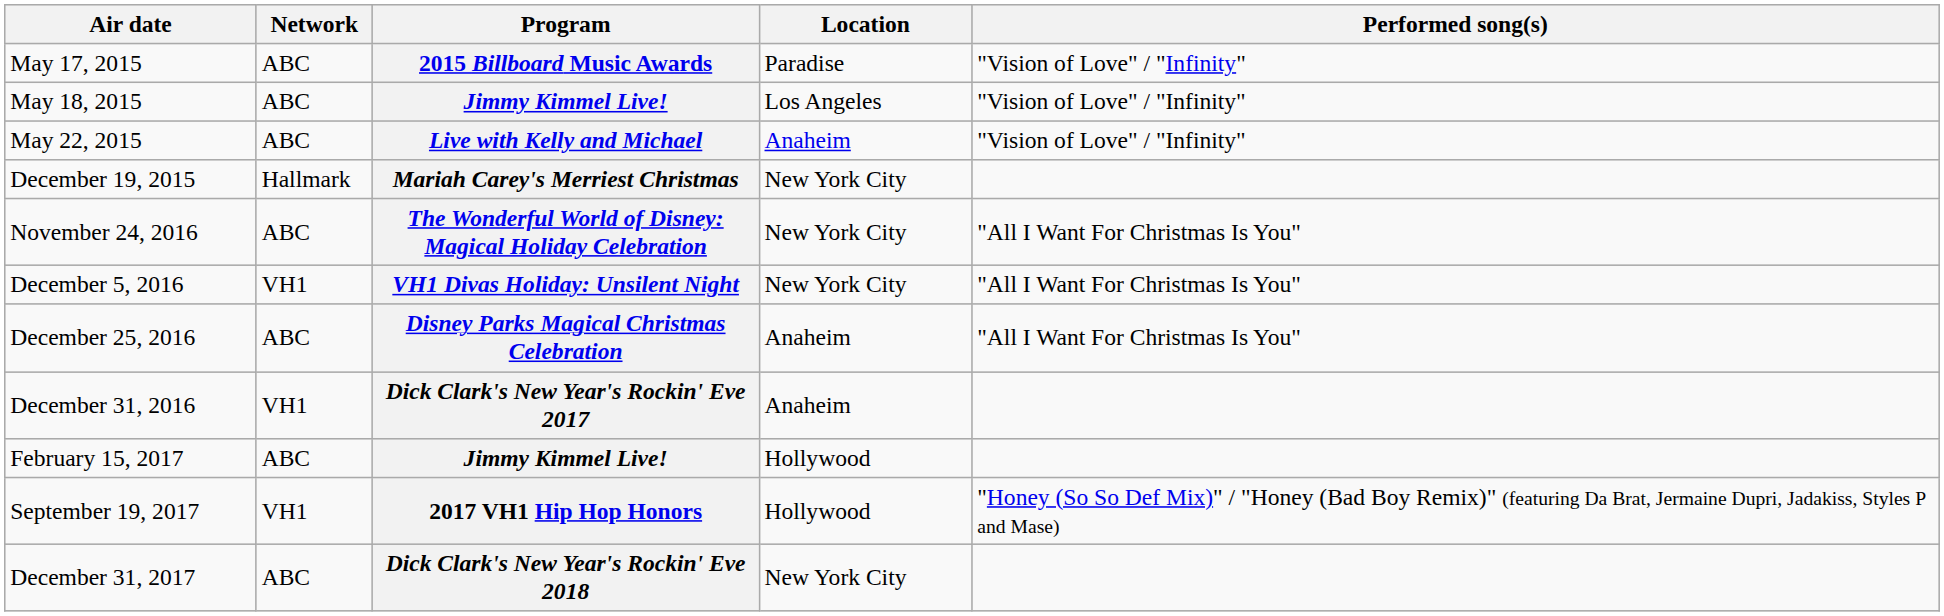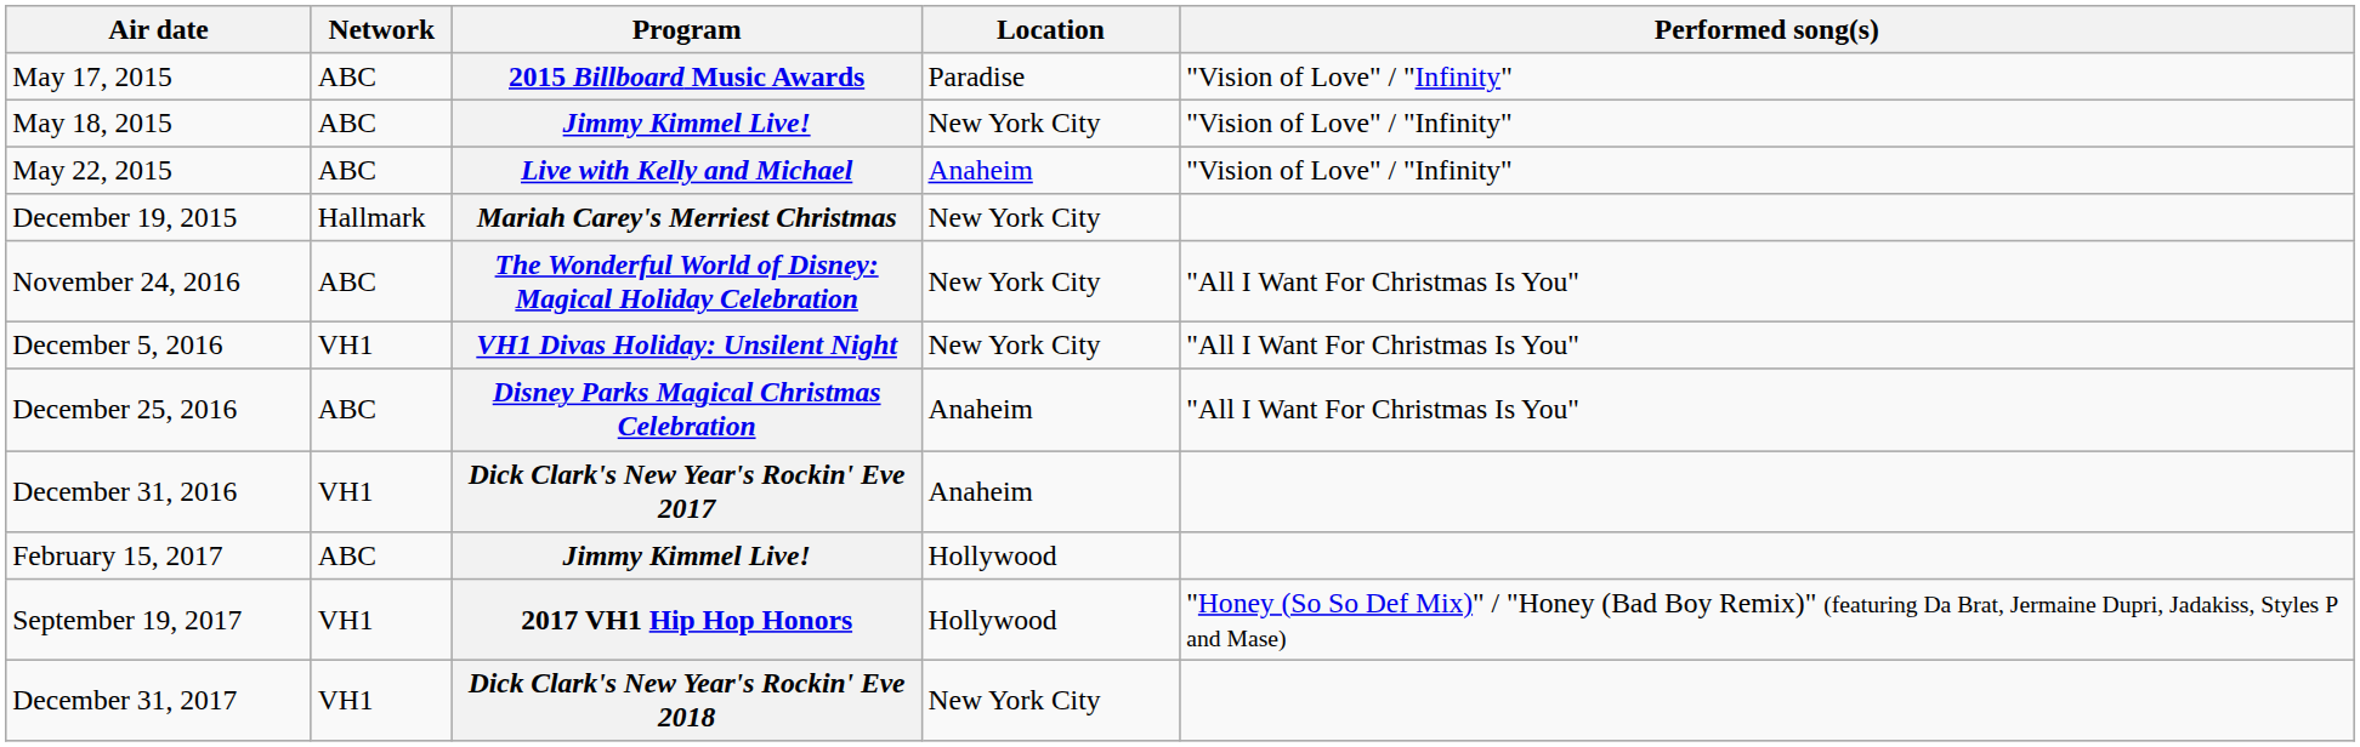May 18, 2015 / Jimmy Kimmel Live! | Location: Los Angeles -> New York City
Dick Clark's New Year's Rockin' Eve 2018 | Network: ABC -> VH1
